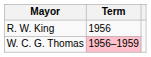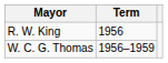W. C. G. Thomas | Term: pink background -> no background
